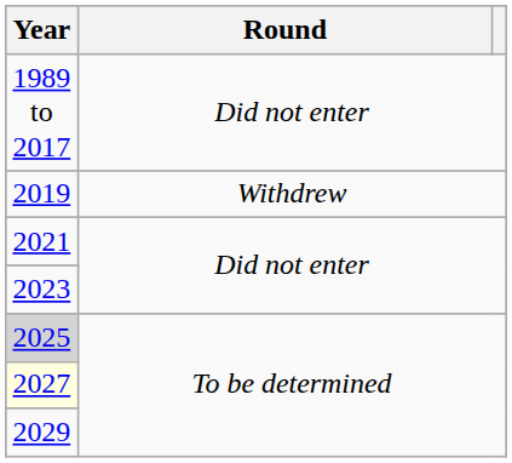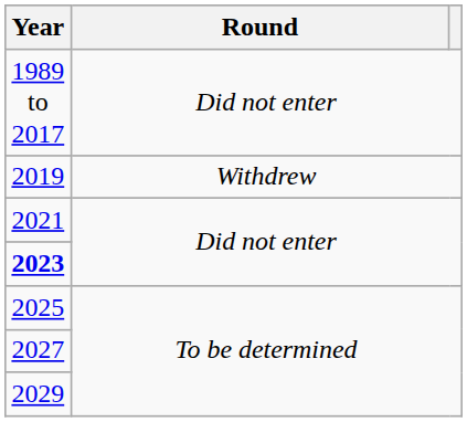2023 | Year: normal -> bold
2025 | Year: lightgrey background -> no background
2027 | Year: lightyellow background -> no background
